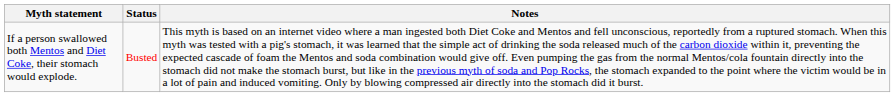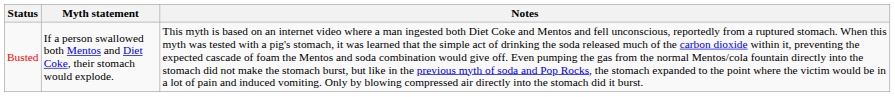columns swapped: Myth statement <-> Status
